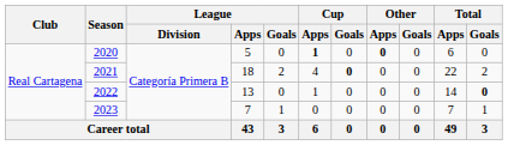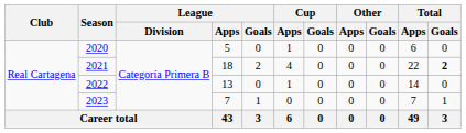2020 | Cup / Apps: bold -> normal
2020 | Other / Apps: bold -> normal
2021 | Cup / Goals: bold -> normal
2021 | Total / Goals: normal -> bold
2022 | Total / Goals: bold -> normal
